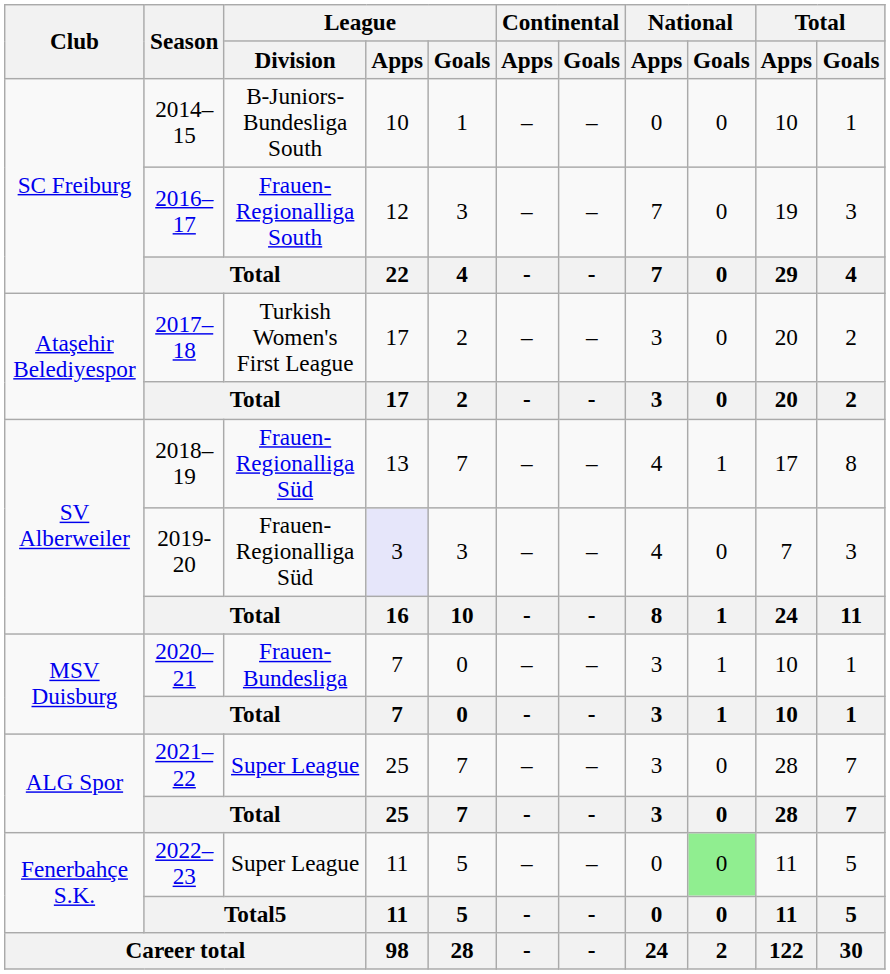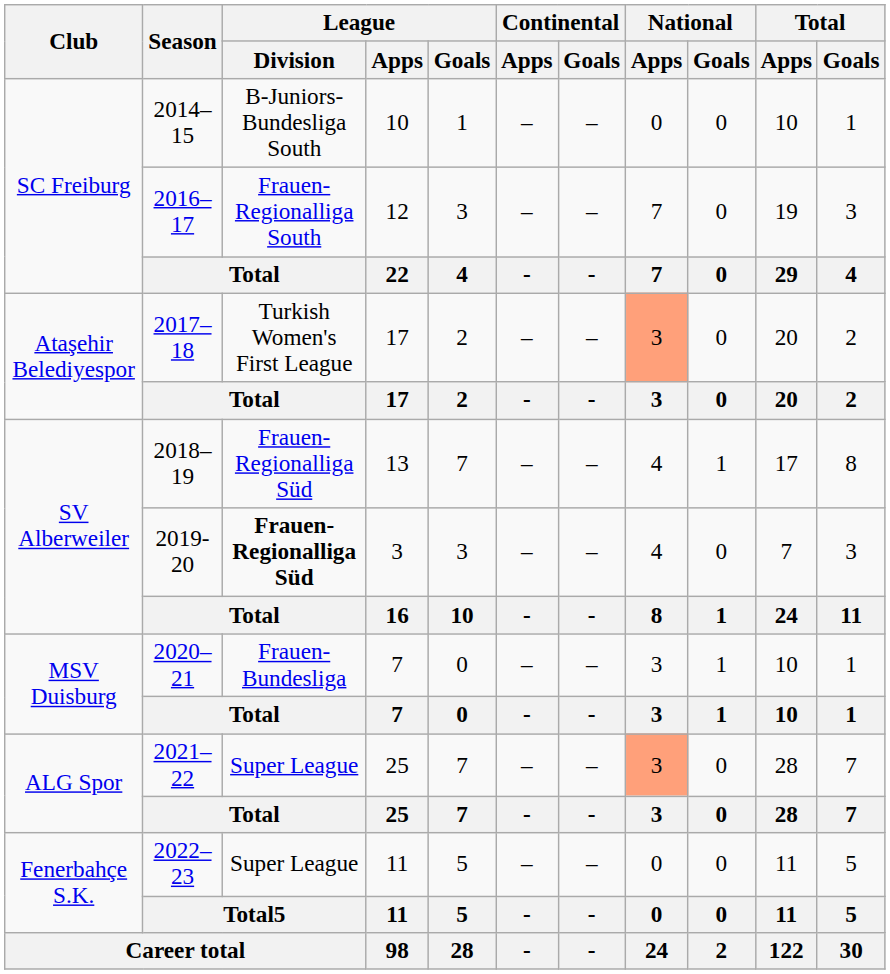2017–18 | National / Apps: no background -> lightsalmon background
2019-20 | League / Division: normal -> bold
2019-20 | League / Apps: lavender background -> no background
2021–22 | National / Apps: no background -> lightsalmon background
2022–23 | National / Goals: lightgreen background -> no background
